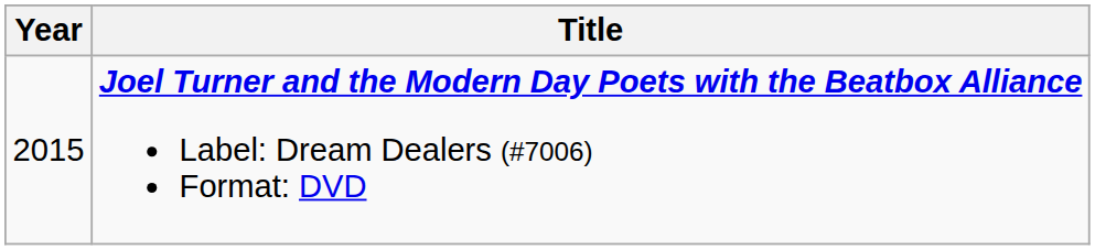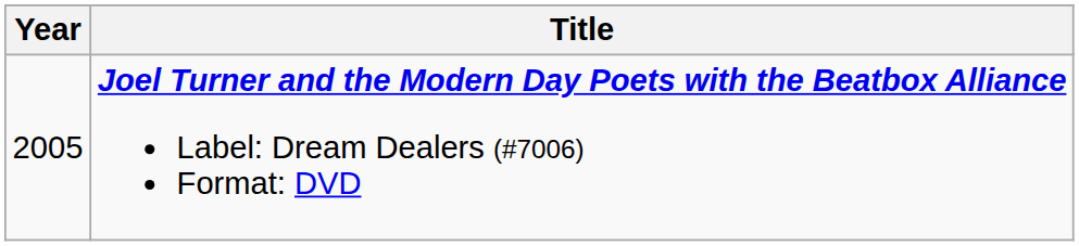row 2 | Year: 2015 -> 2005
